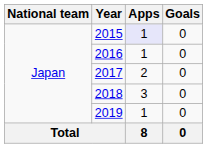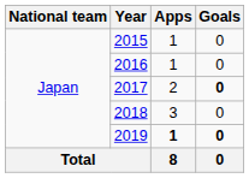2015 | Apps: lavender background -> no background
2017 | Goals: normal -> bold
2019 | Apps: normal -> bold
2019 | Goals: normal -> bold
